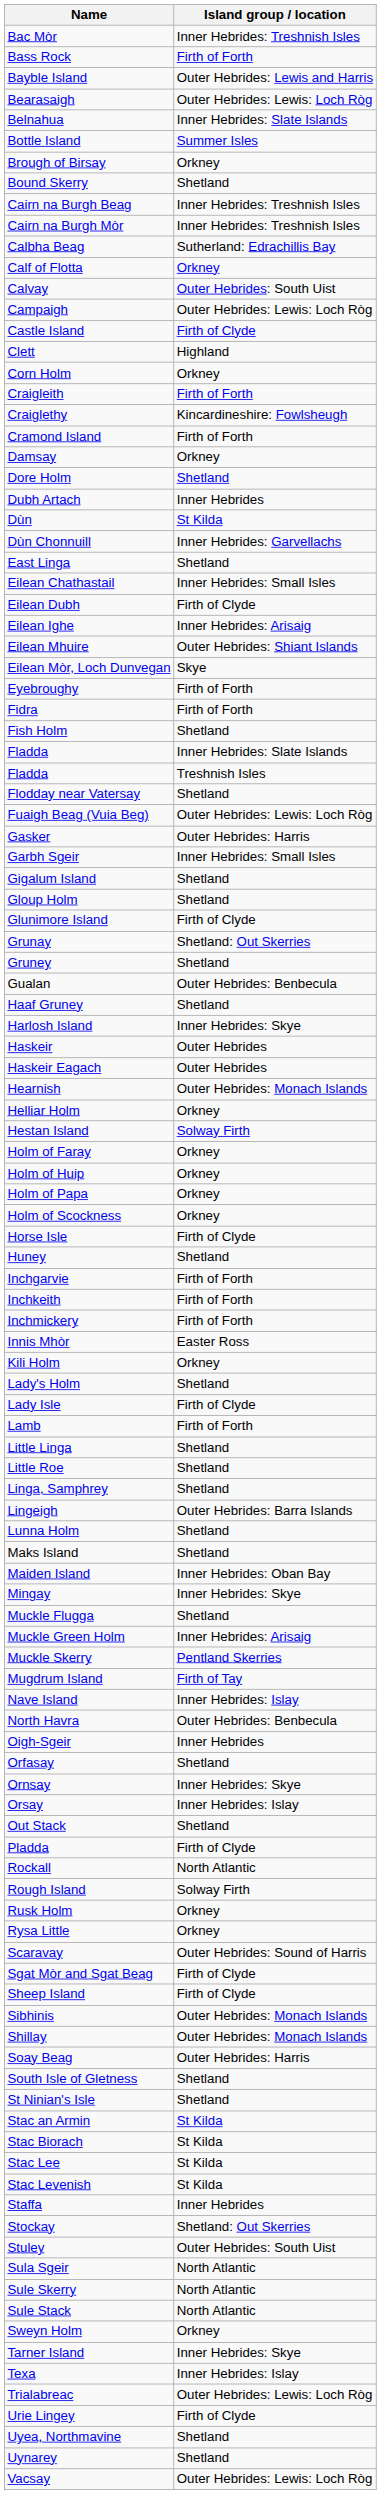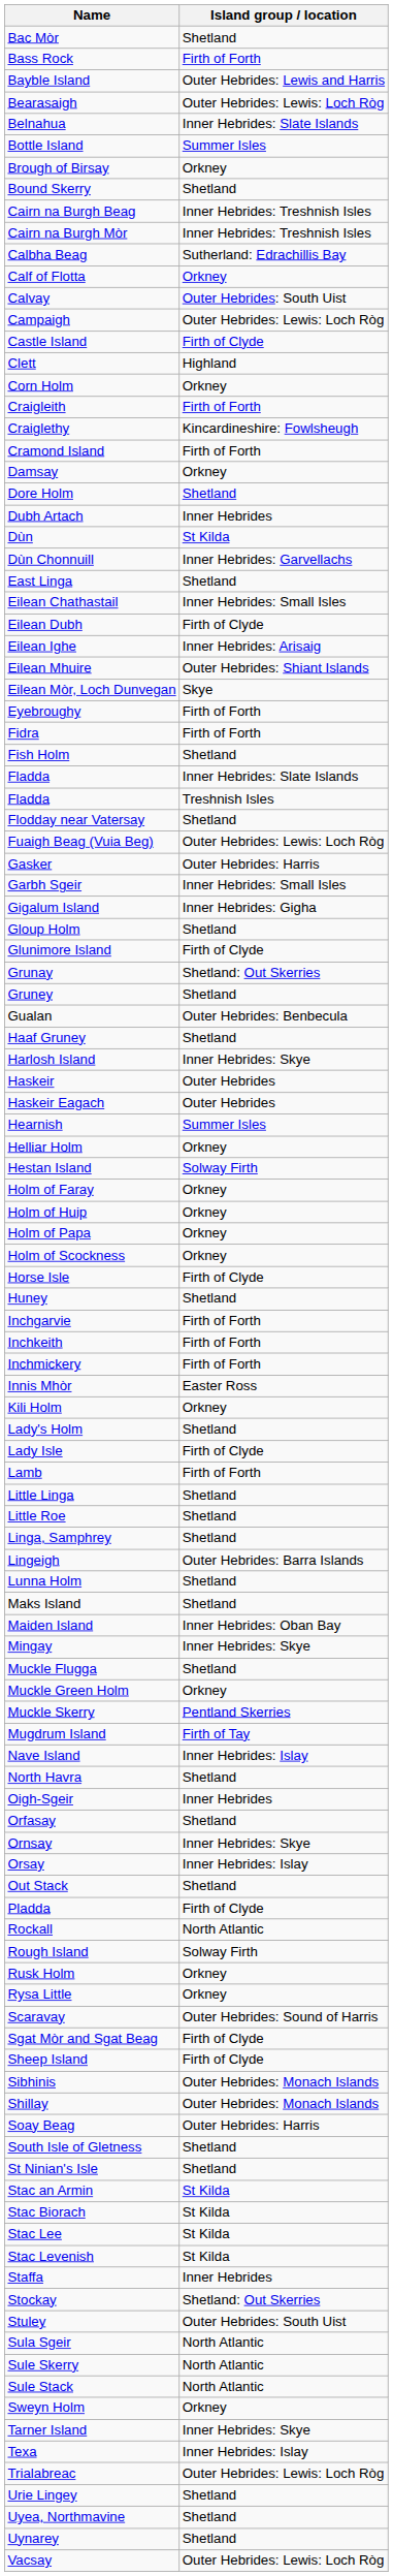row 2 | Island group / location: Inner Hebrides: Treshnish Isles -> Shetland
row 42 | Island group / location: Shetland -> Inner Hebrides: Gigha
row 52 | Island group / location: Outer Hebrides: Monach Islands -> Summer Isles
row 78 | Island group / location: Inner Hebrides: Arisaig -> Orkney
row 82 | Island group / location: Outer Hebrides: Benbecula -> Shetland
row 115 | Island group / location: Firth of Clyde -> Shetland
